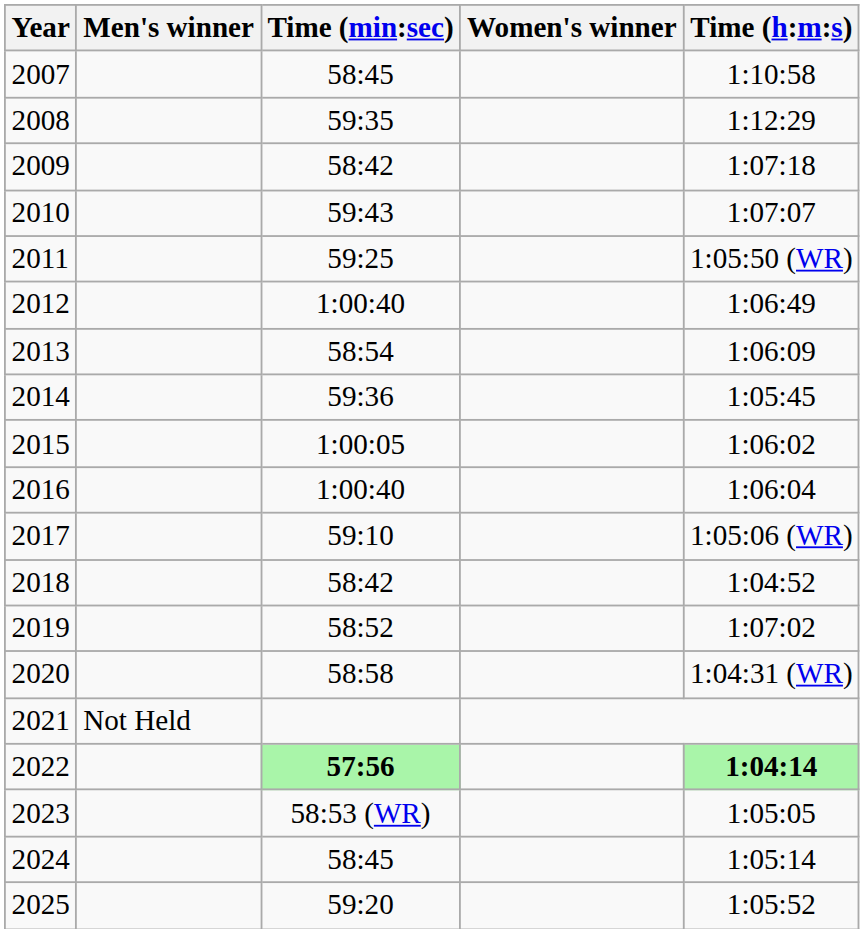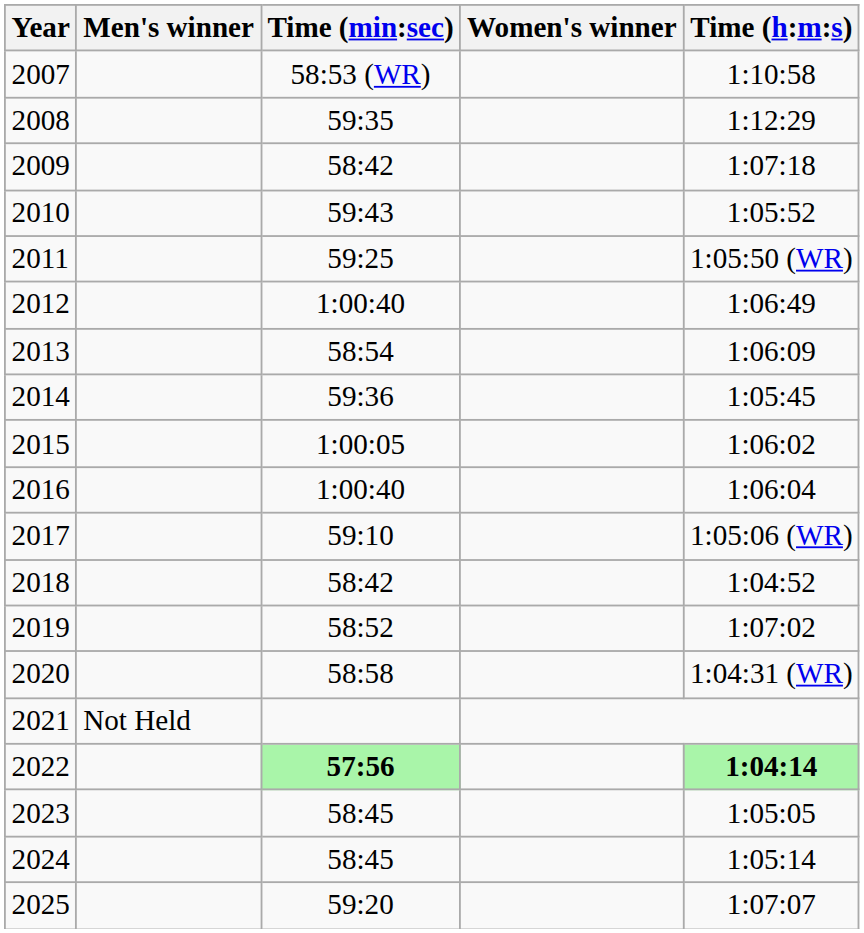2007 | Time (min:sec): 58:45 -> 58:53 (WR)
2010 | Time (h:m:s): 1:07:07 -> 1:05:52
2023 | Time (min:sec): 58:53 (WR) -> 58:45
2025 | Time (h:m:s): 1:05:52 -> 1:07:07
